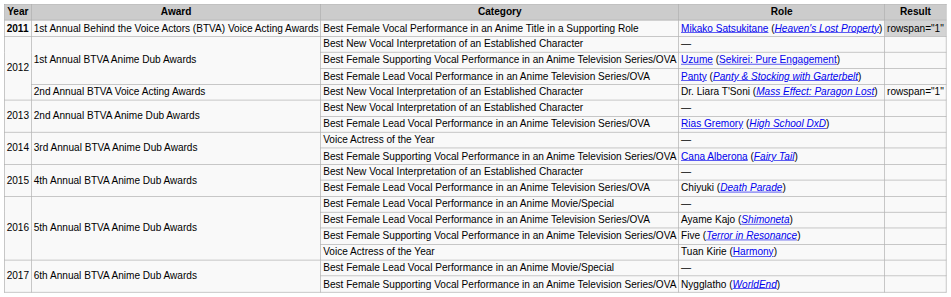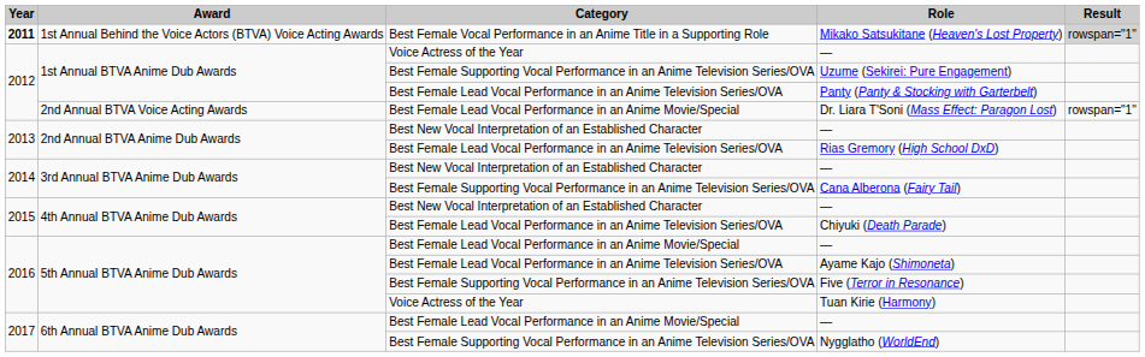1st Annual BTVA Anime Dub Awards / — | Category: Best New Vocal Interpretation of an Established Character -> Voice Actress of the Year
Dr. Liara T'Soni (Mass Effect: Paragon Lost) | Category: Best New Vocal Interpretation of an Established Character -> Best Female Lead Vocal Performance in an Anime Movie/Special
3rd Annual BTVA Anime Dub Awards / — | Category: Voice Actress of the Year -> Best New Vocal Interpretation of an Established Character
